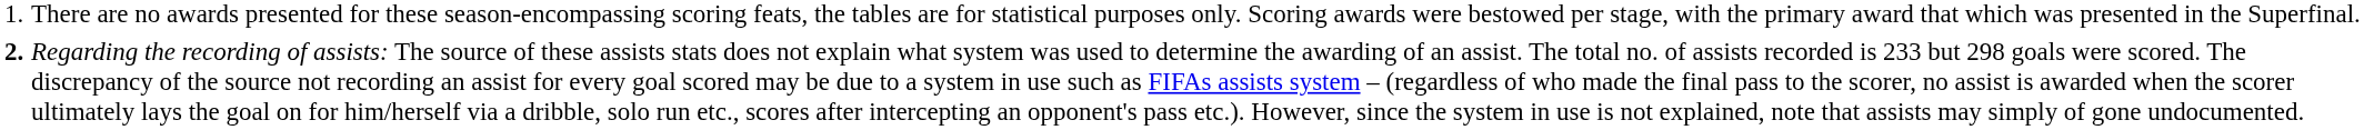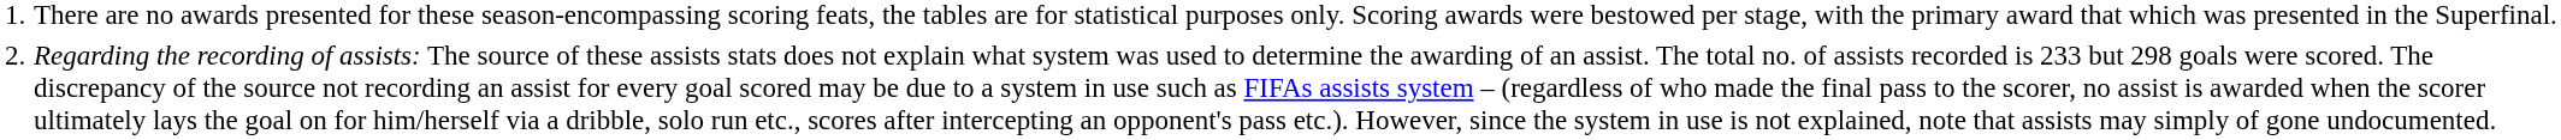row 2 | column 1: bold -> normal
